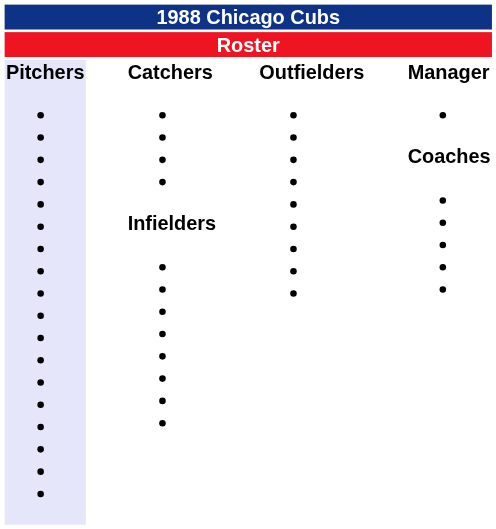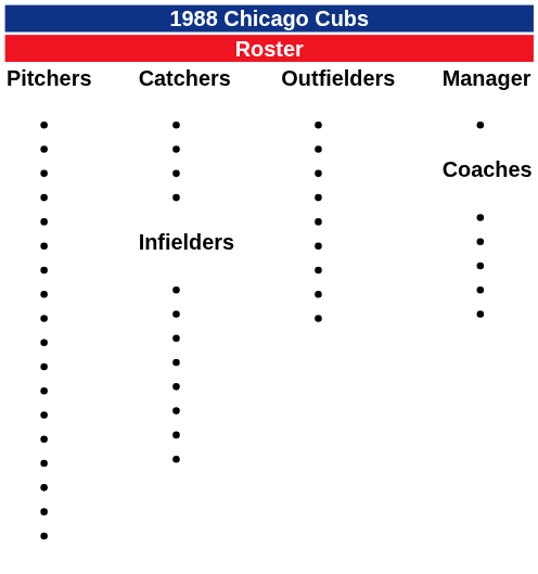Pitchers | column 1: lavender background -> no background
